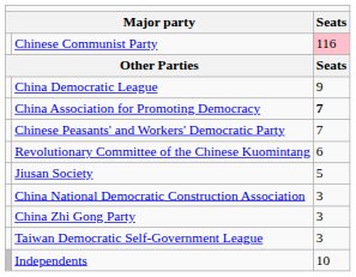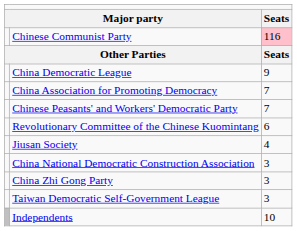China Association for Promoting Democracy | column 3: bold -> normal
Jiusan Society | column 3: 5 -> 4
